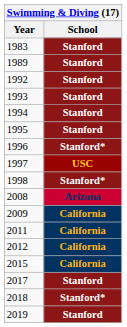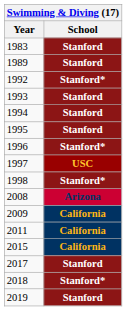1992 | School: Stanford -> Stanford*
- row: 2012 | California
